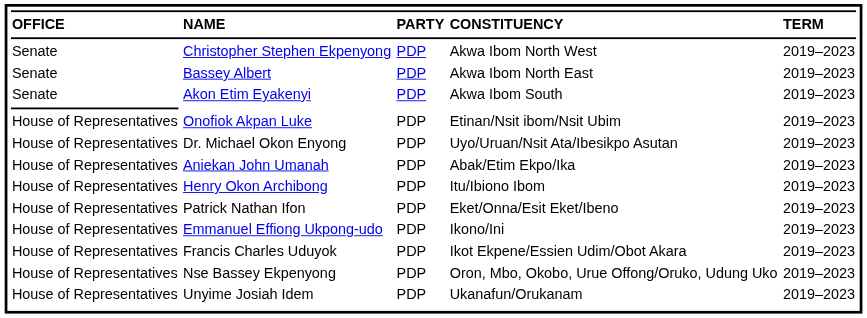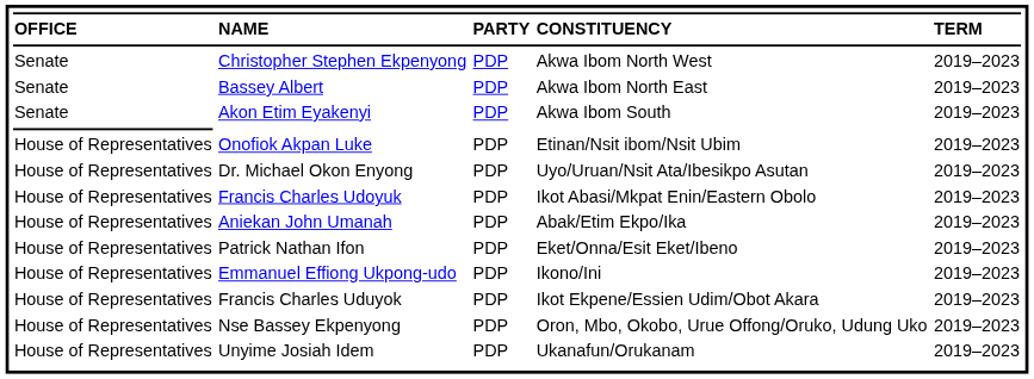+ row: House of Representatives | Francis Charles Udoyuk | PDP | Ikot Abasi/Mkpat Enin/Eastern Obolo | 2019–2023
- row: House of Representatives | Henry Okon Archibong | PDP | Itu/Ibiono Ibom | 2019–2023
